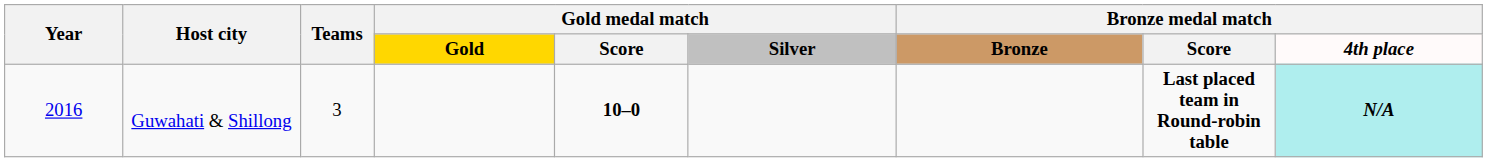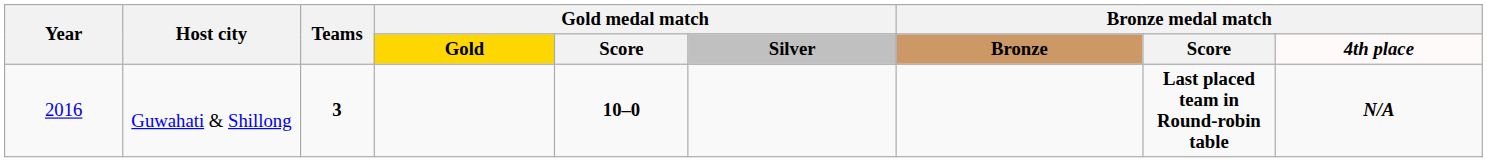2016 | Teams: normal -> bold
2016 | column 9: paleturquoise background -> no background
